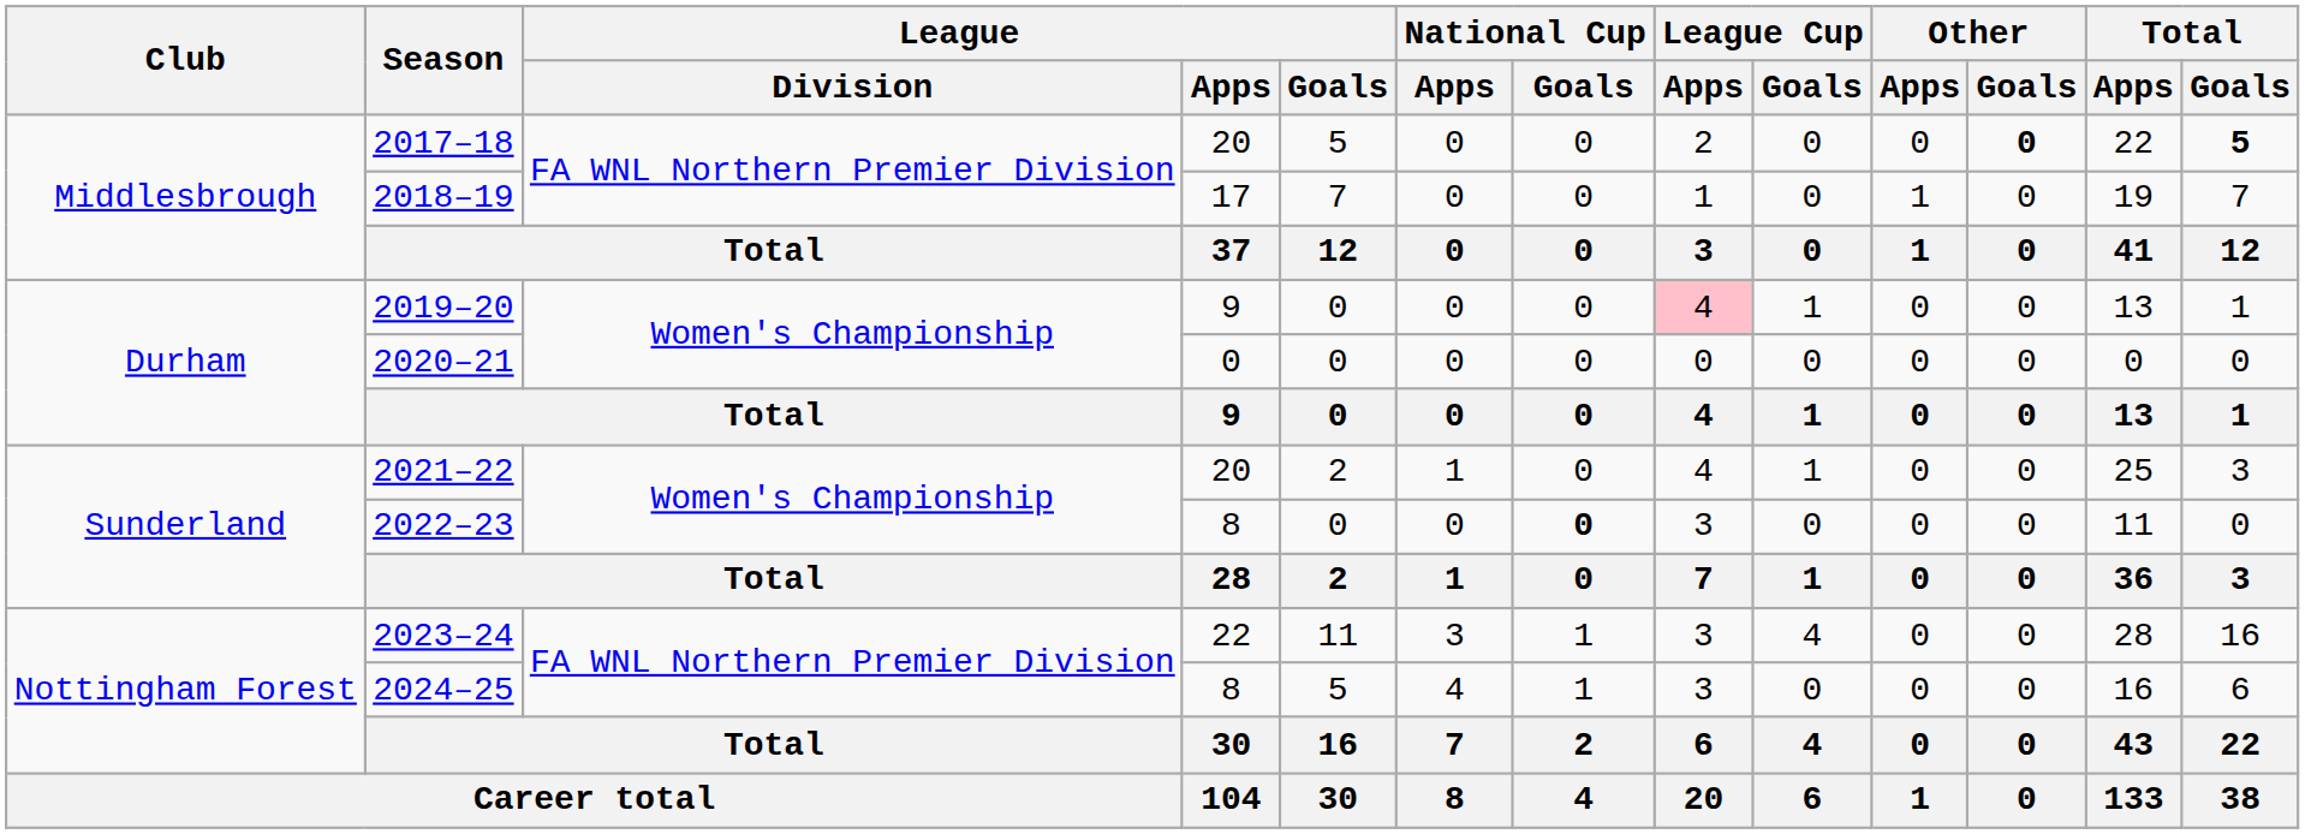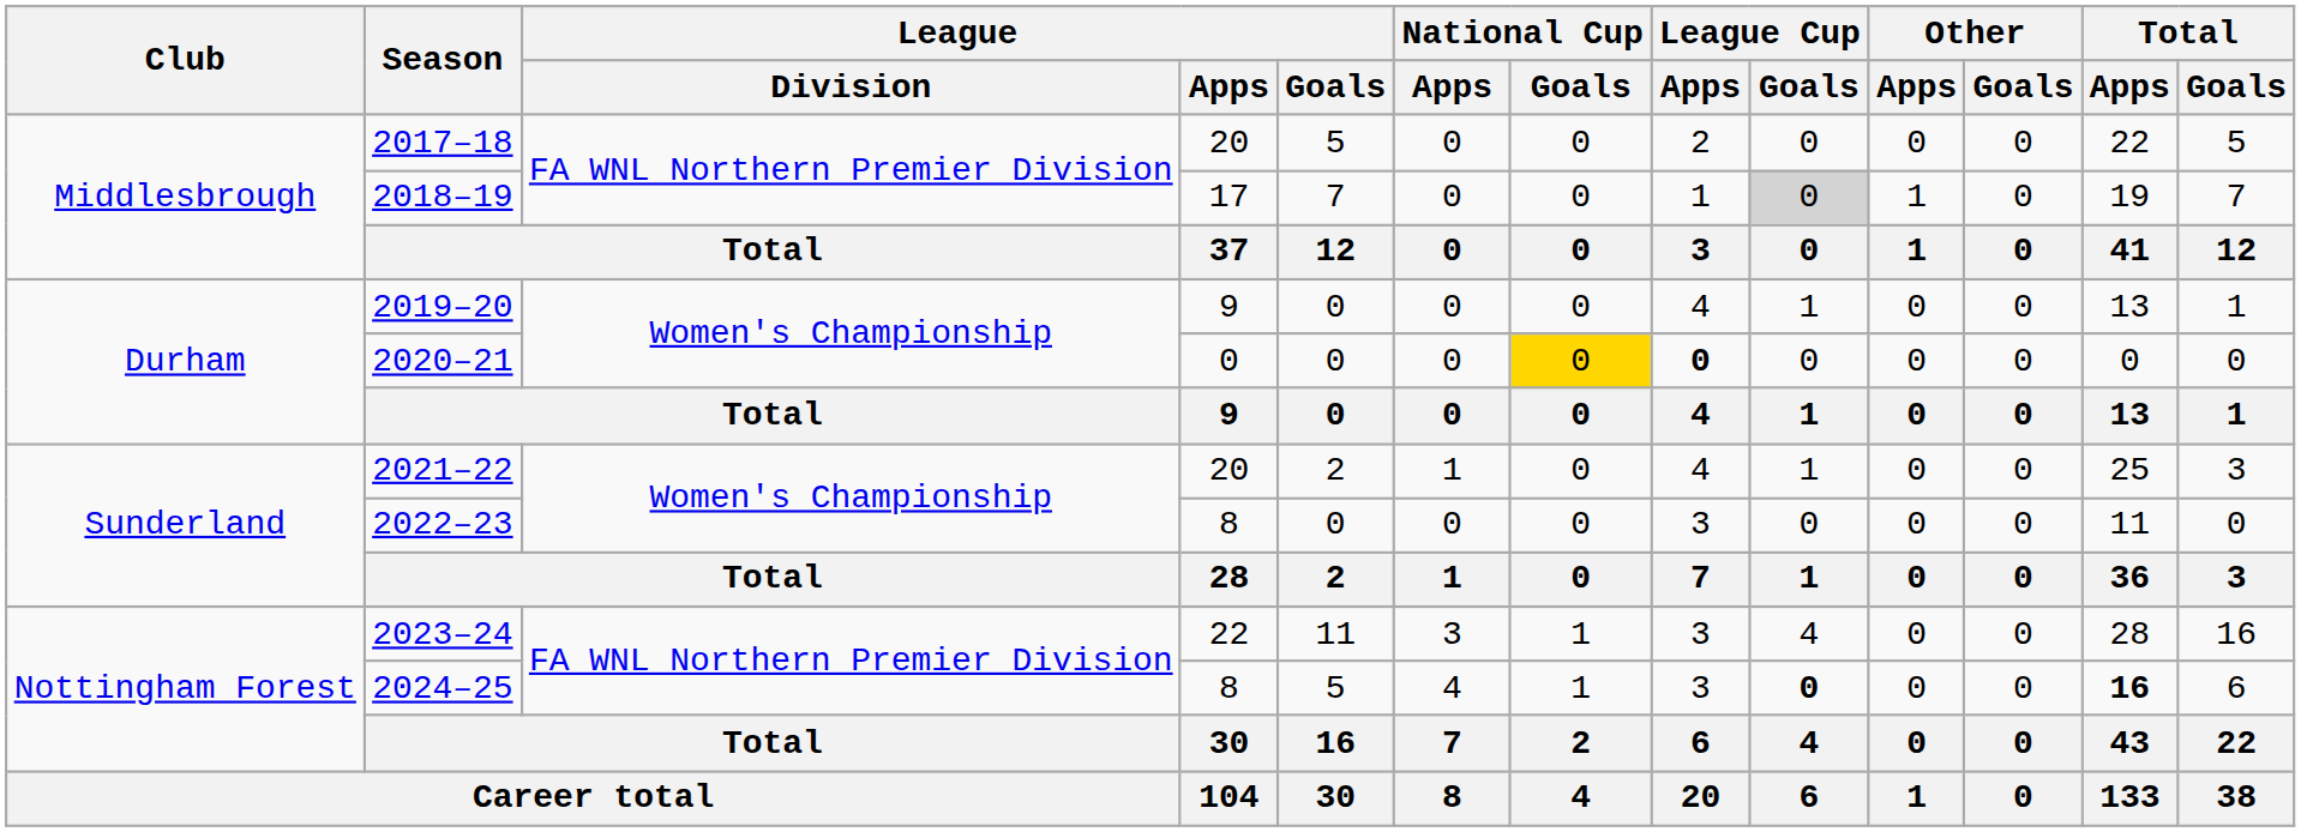2017–18 | Other / Goals: bold -> normal
2017–18 | Total / Goals: bold -> normal
2018–19 | League Cup / Goals: no background -> lightgrey background
2019–20 | League Cup / Apps: pink background -> no background
2020–21 | National Cup / Goals: no background -> gold background
2020–21 | League Cup / Apps: normal -> bold
2022–23 | National Cup / Goals: bold -> normal
2024–25 | League Cup / Goals: normal -> bold
2024–25 | Total / Apps: normal -> bold
